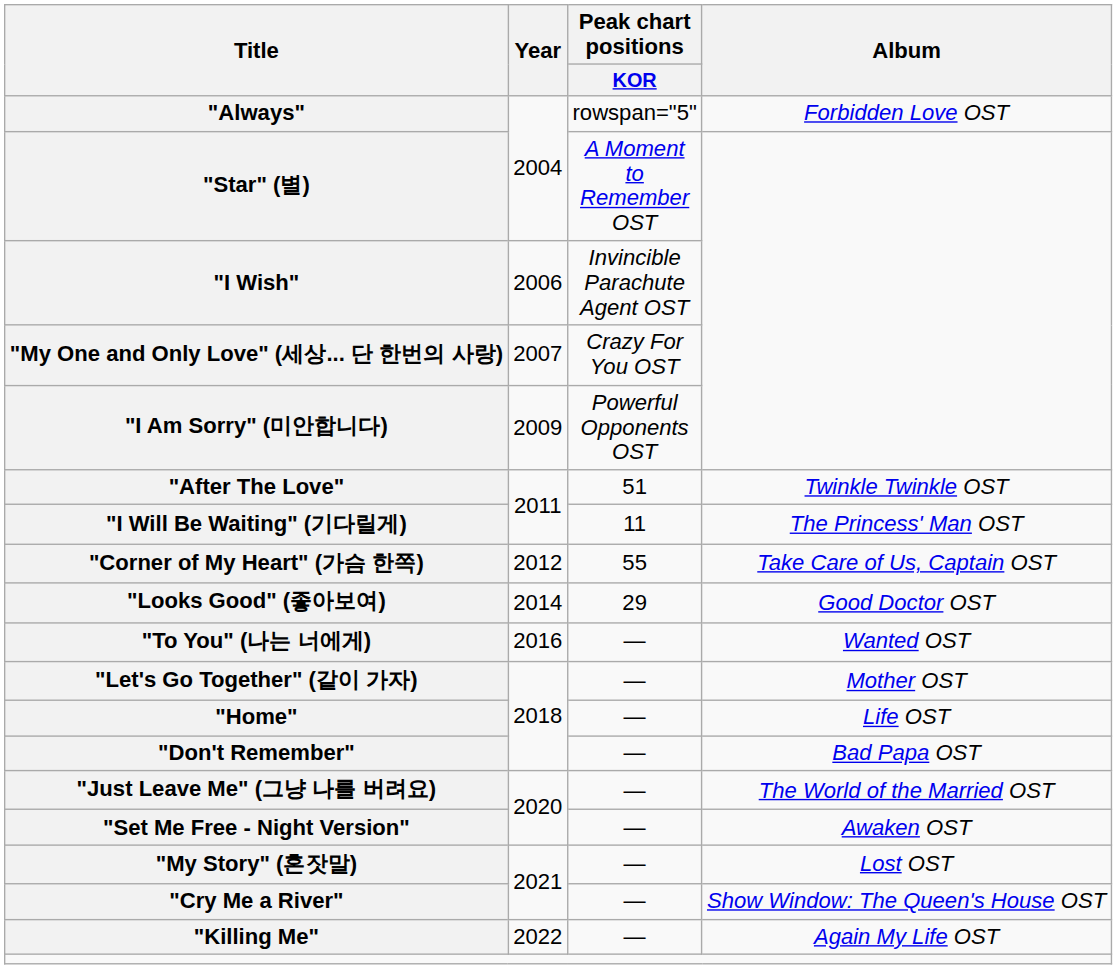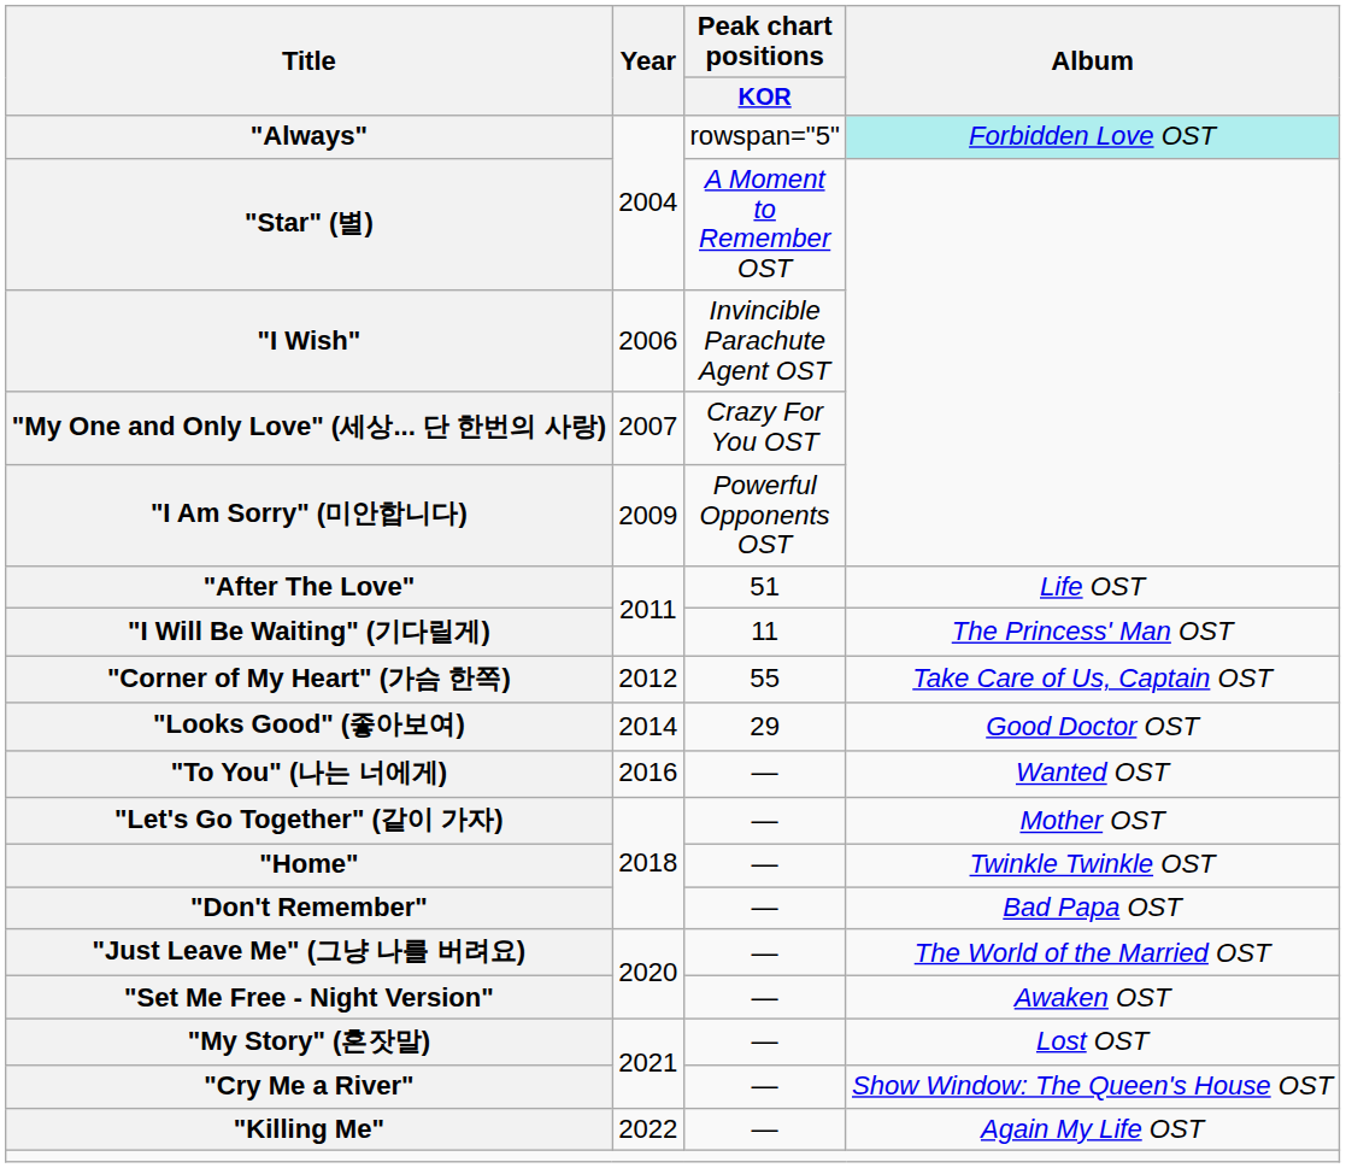"Always" | Album: no background -> paleturquoise background
"After The Love" | Album: Twinkle Twinkle OST -> Life OST
"Home" | Album: Life OST -> Twinkle Twinkle OST
